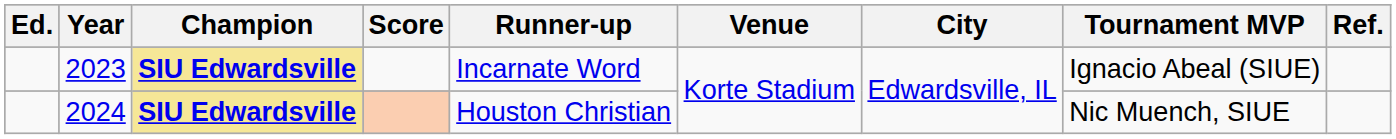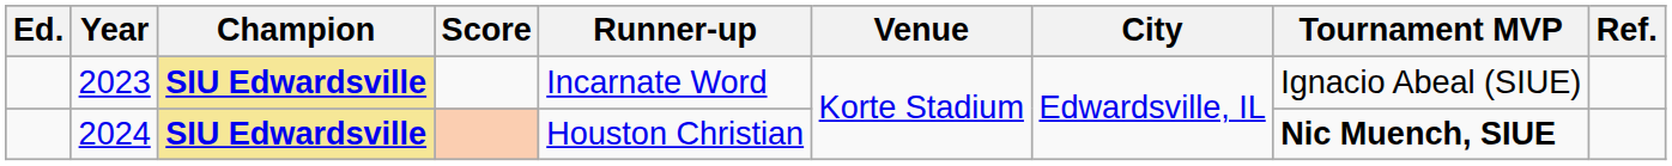2024 | Tournament MVP: normal -> bold
